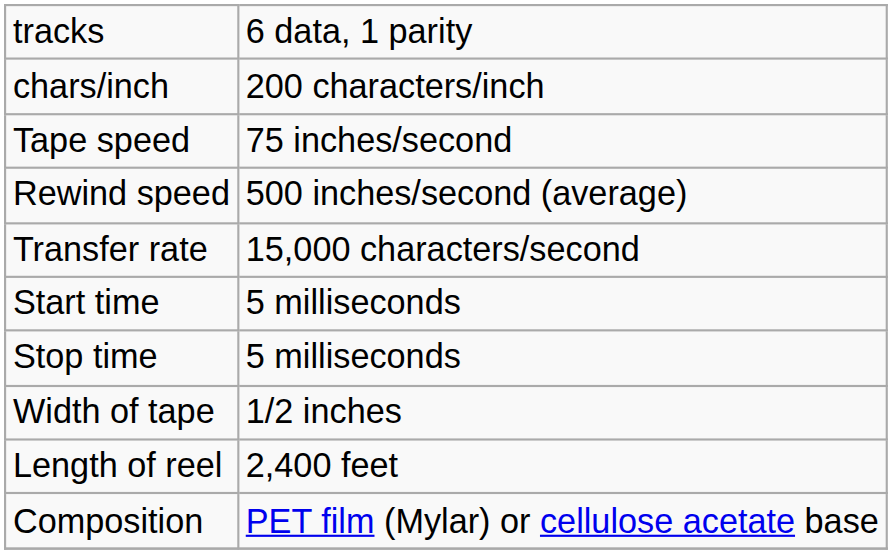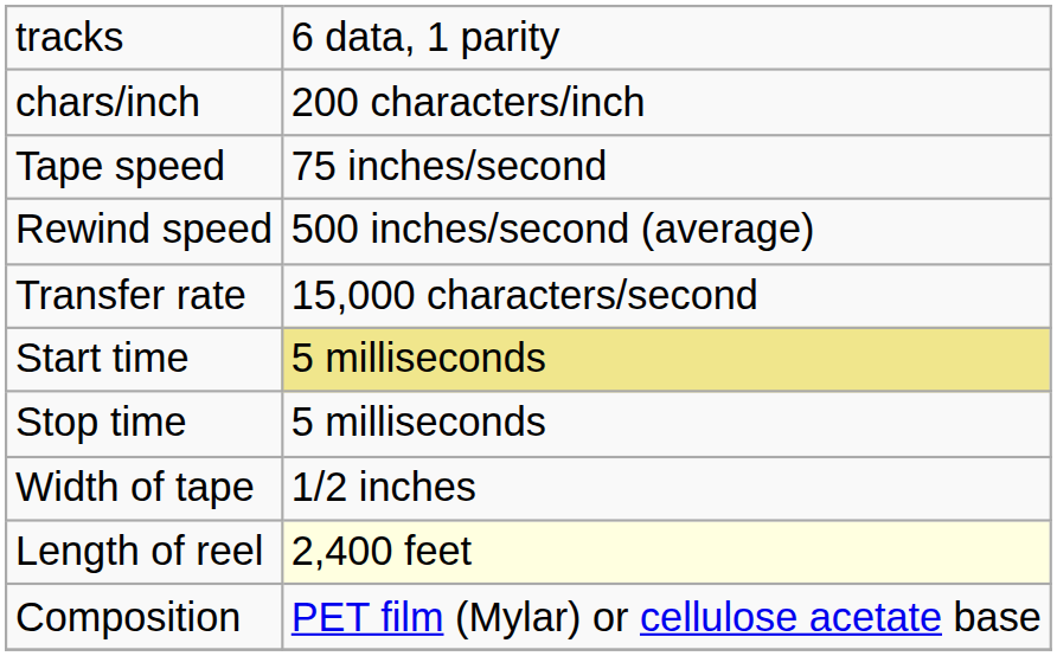Start time | column 2: no background -> khaki background
Length of reel | column 2: no background -> lightyellow background
